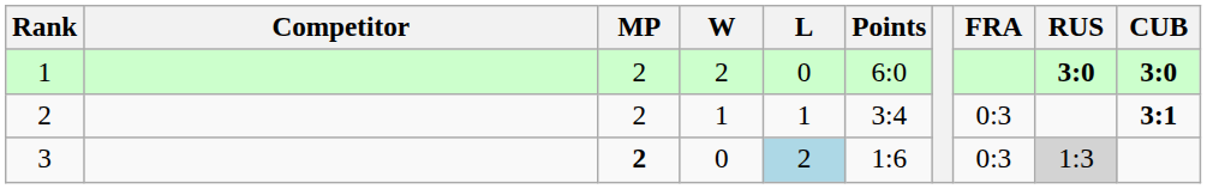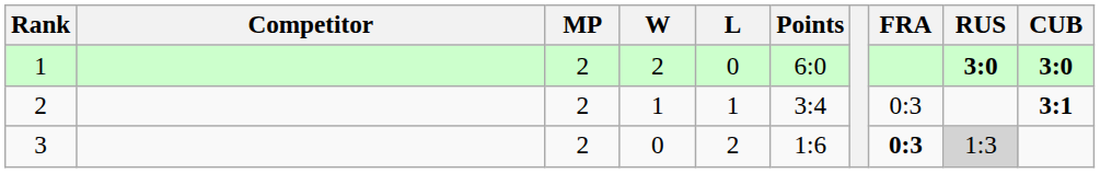3 | MP: bold -> normal
3 | L: lightblue background -> no background
3 | FRA: normal -> bold
